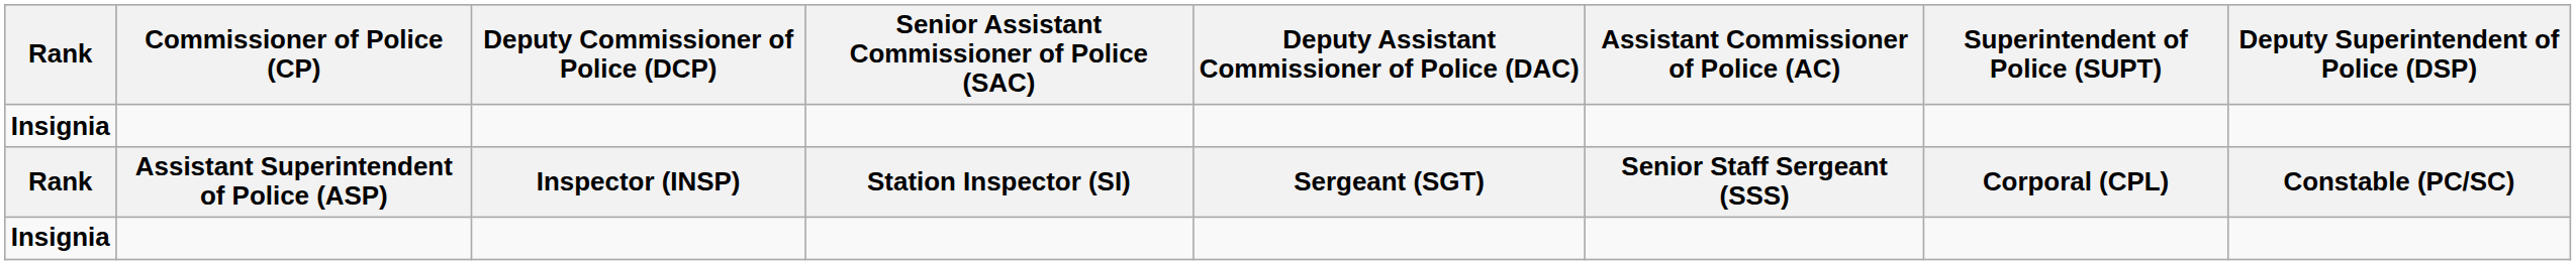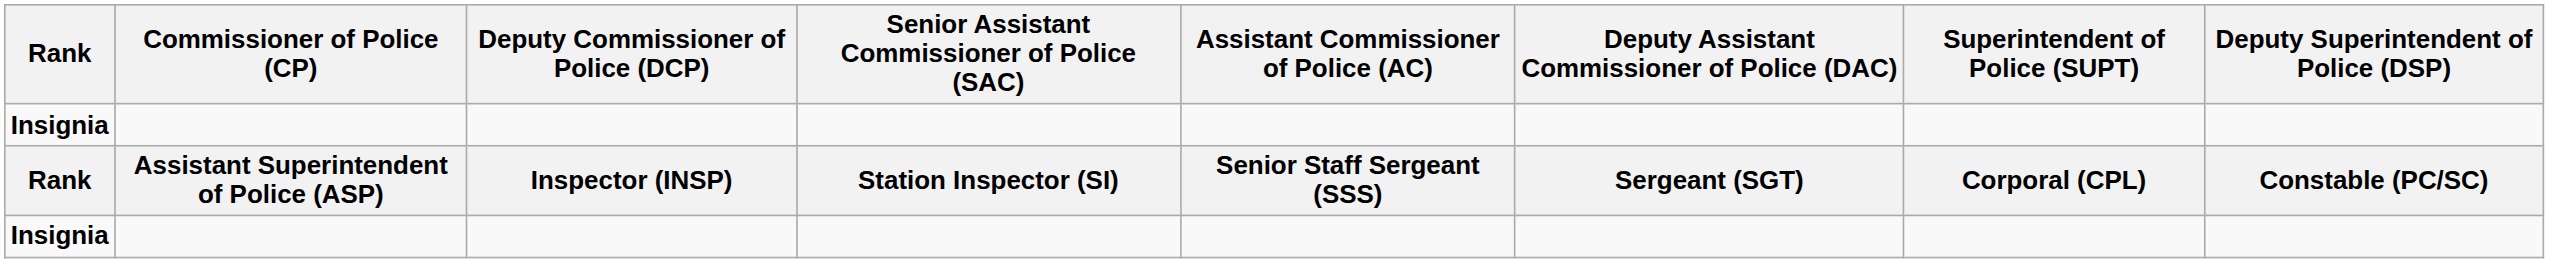columns swapped: Assistant Commissioner of Police (AC) <-> Deputy Assistant Commissioner of Police (DAC)
